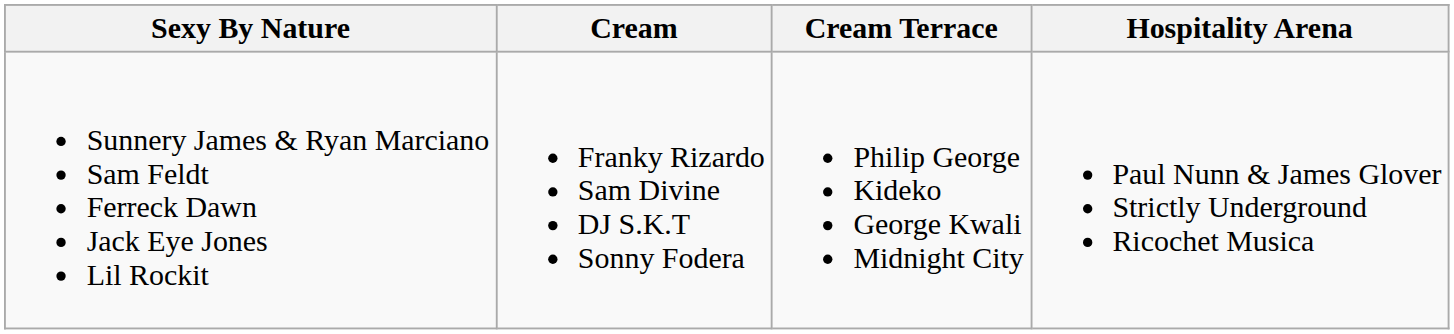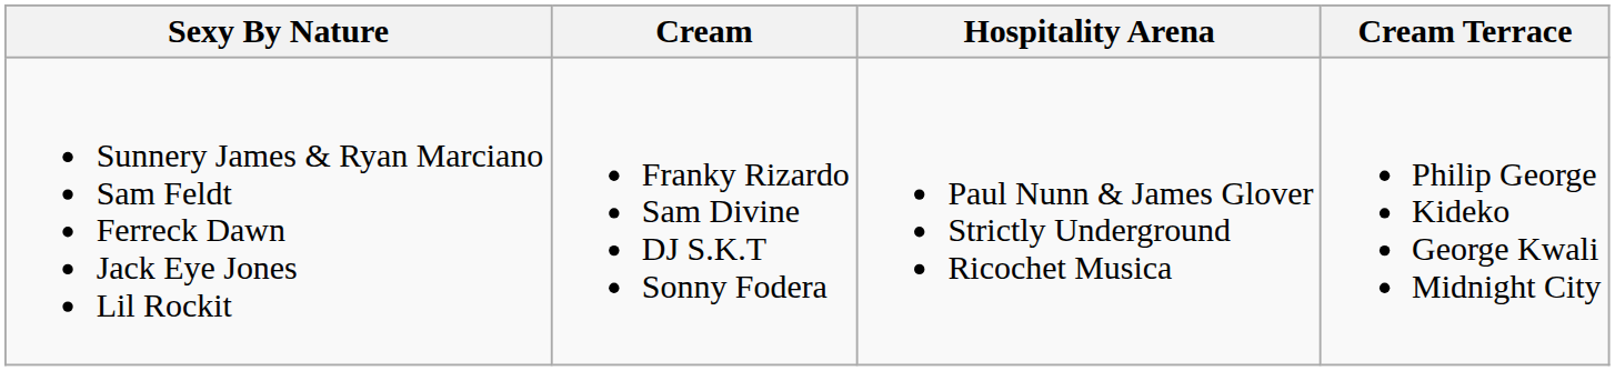columns swapped: Cream Terrace <-> Hospitality Arena
